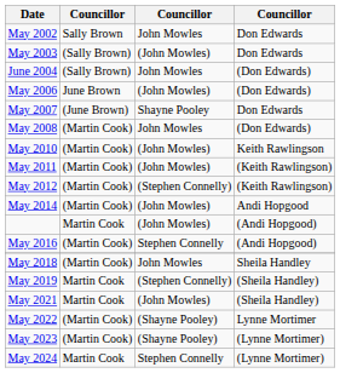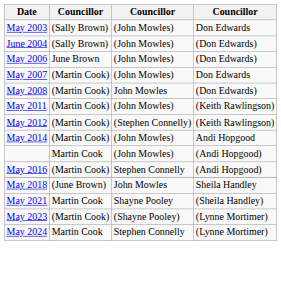- row: May 2002 | Sally Brown | John Mowles | Don Edwards
June 2004 | column 3: John Mowles -> (John Mowles)
May 2007 | column 2: (June Brown) -> (Martin Cook)
May 2007 | column 3: Shayne Pooley -> (John Mowles)
- row: May 2010 | (Martin Cook) | (John Mowles) | Keith Rawlingson
May 2018 | column 2: (Martin Cook) -> (June Brown)
- row: May 2019 | Martin Cook | (Stephen Connelly) | (Sheila Handley)
May 2021 | column 3: (John Mowles) -> Shayne Pooley
- row: May 2022 | (Martin Cook) | (Shayne Pooley) | Lynne Mortimer
